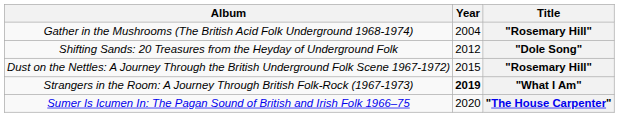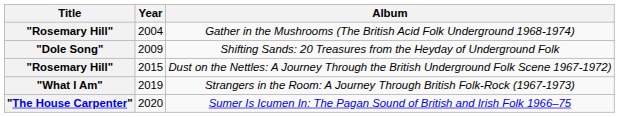columns swapped: Title <-> Album
row 3 | Year: 2012 -> 2009
row 5 | Year: bold -> normal
